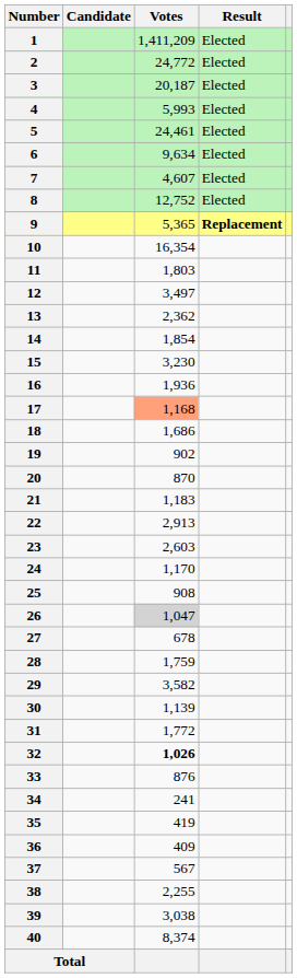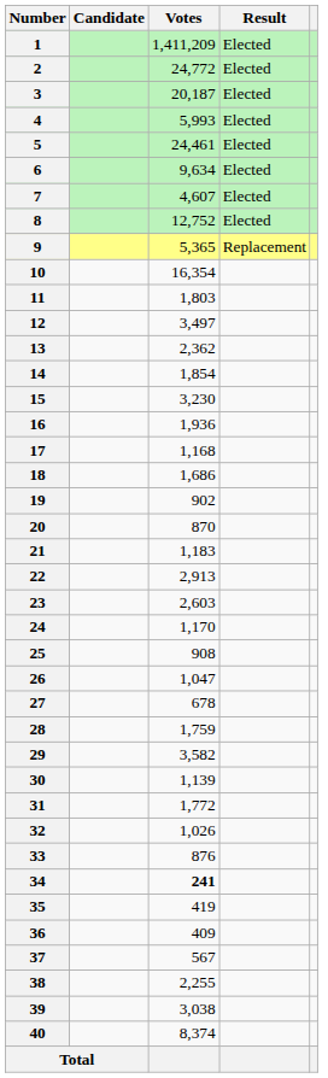9 | Result: bold -> normal
17 | Votes: lightsalmon background -> no background
26 | Votes: lightgrey background -> no background
32 | Votes: bold -> normal
34 | Votes: normal -> bold
